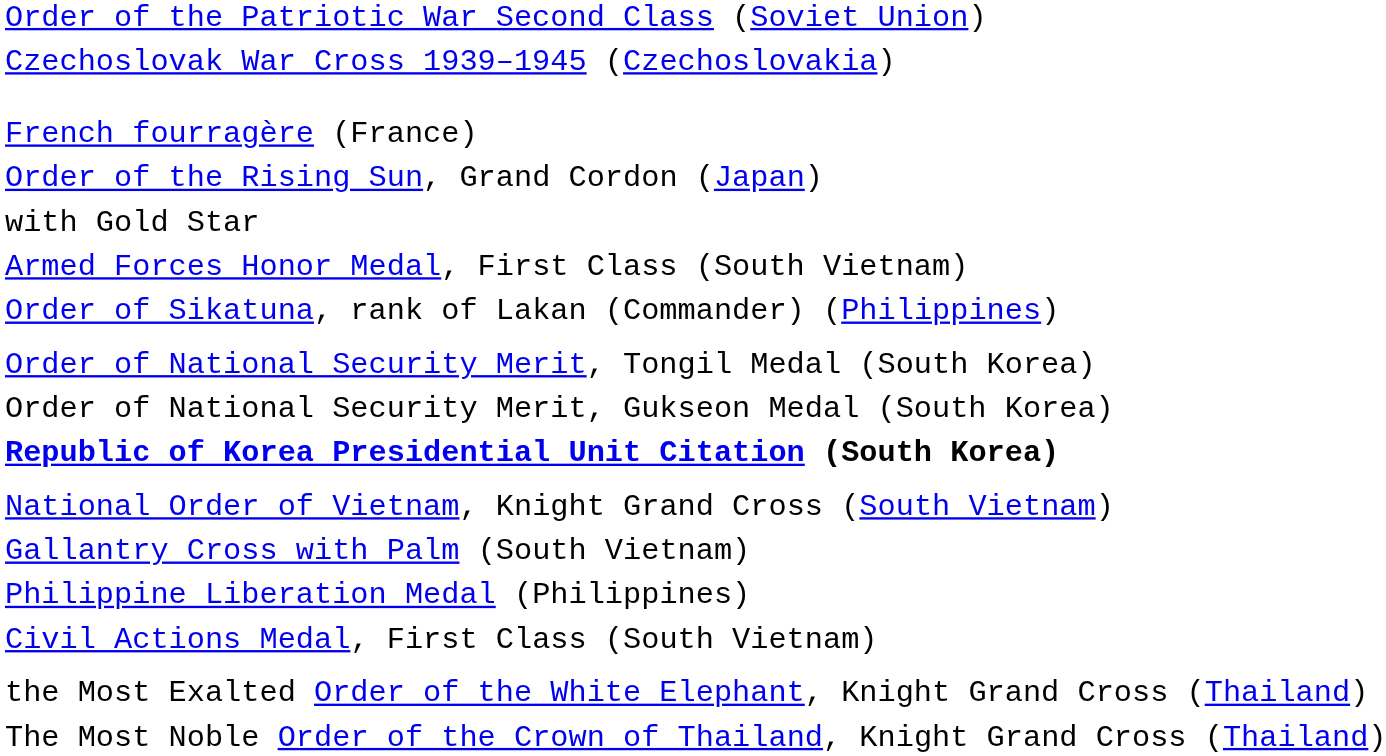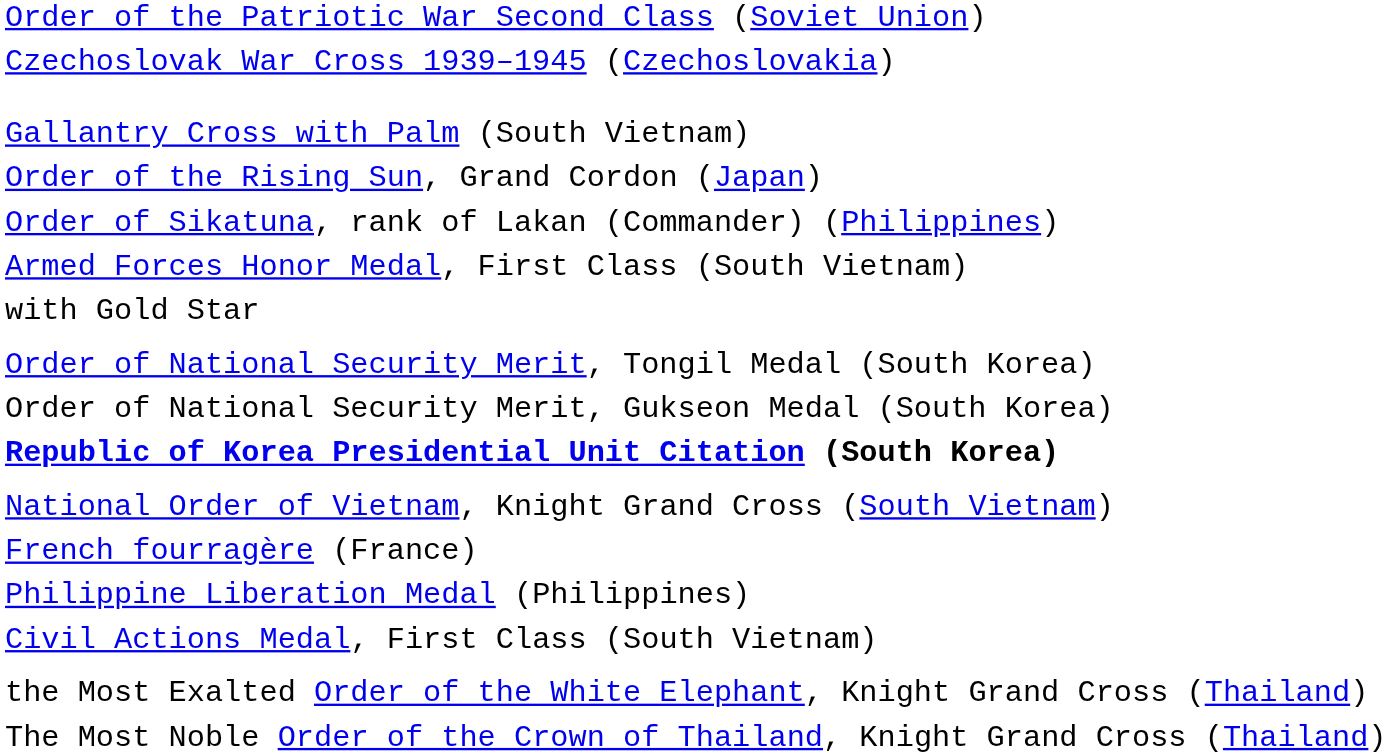row 3 | column 1: French fourragère (France) -> Gallantry Cross with Palm (South Vietnam)
row 5 | column 1: with Gold Star -> Order of Sikatuna, rank of Lakan (Commander) (Philippines)
row 7 | column 1: Order of Sikatuna, rank of Lakan (Commander) (Philippines) -> with Gold Star
row 12 | column 1: Gallantry Cross with Palm (South Vietnam) -> French fourragère (France)
